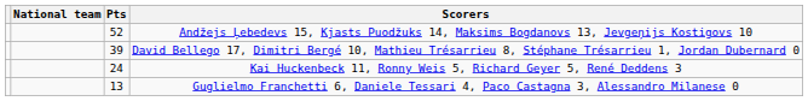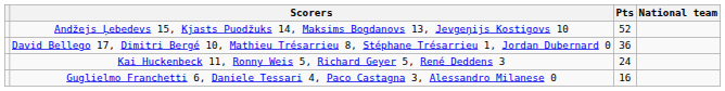columns swapped: National team <-> Scorers
row 3 | Pts: 39 -> 36
row 5 | Pts: 13 -> 16
